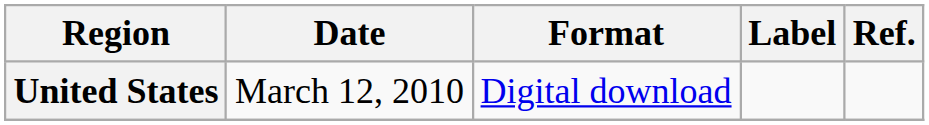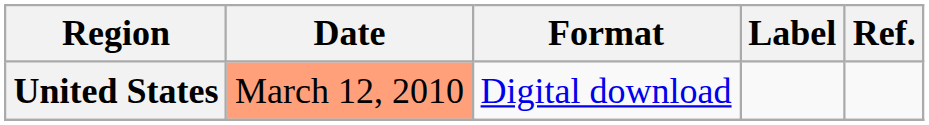United States | Date: no background -> lightsalmon background
